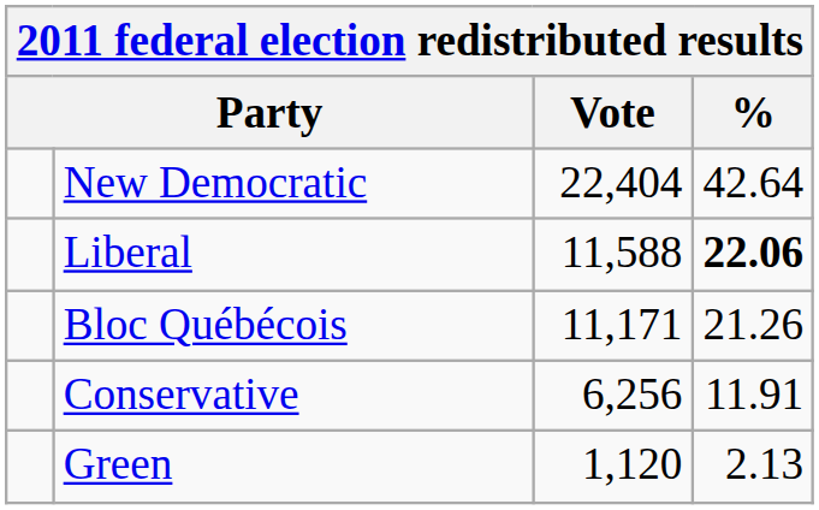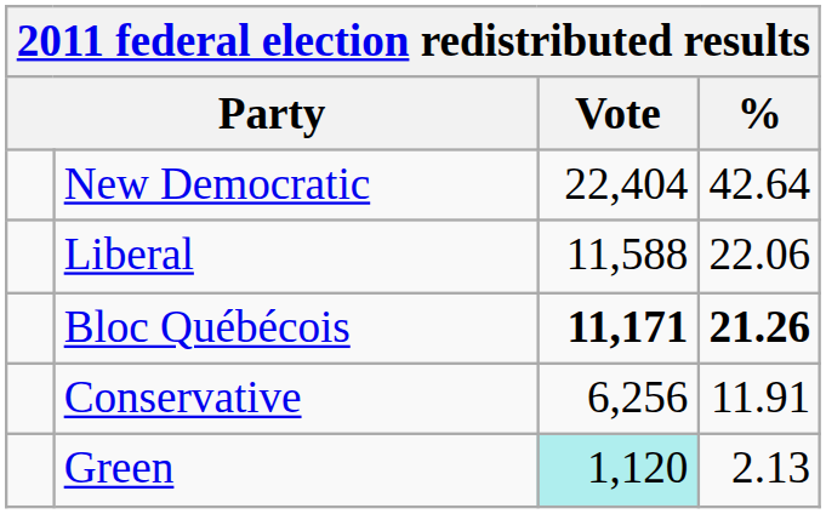Liberal | %: bold -> normal
Bloc Québécois | Vote: normal -> bold
Bloc Québécois | %: normal -> bold
Green | Vote: no background -> paleturquoise background
